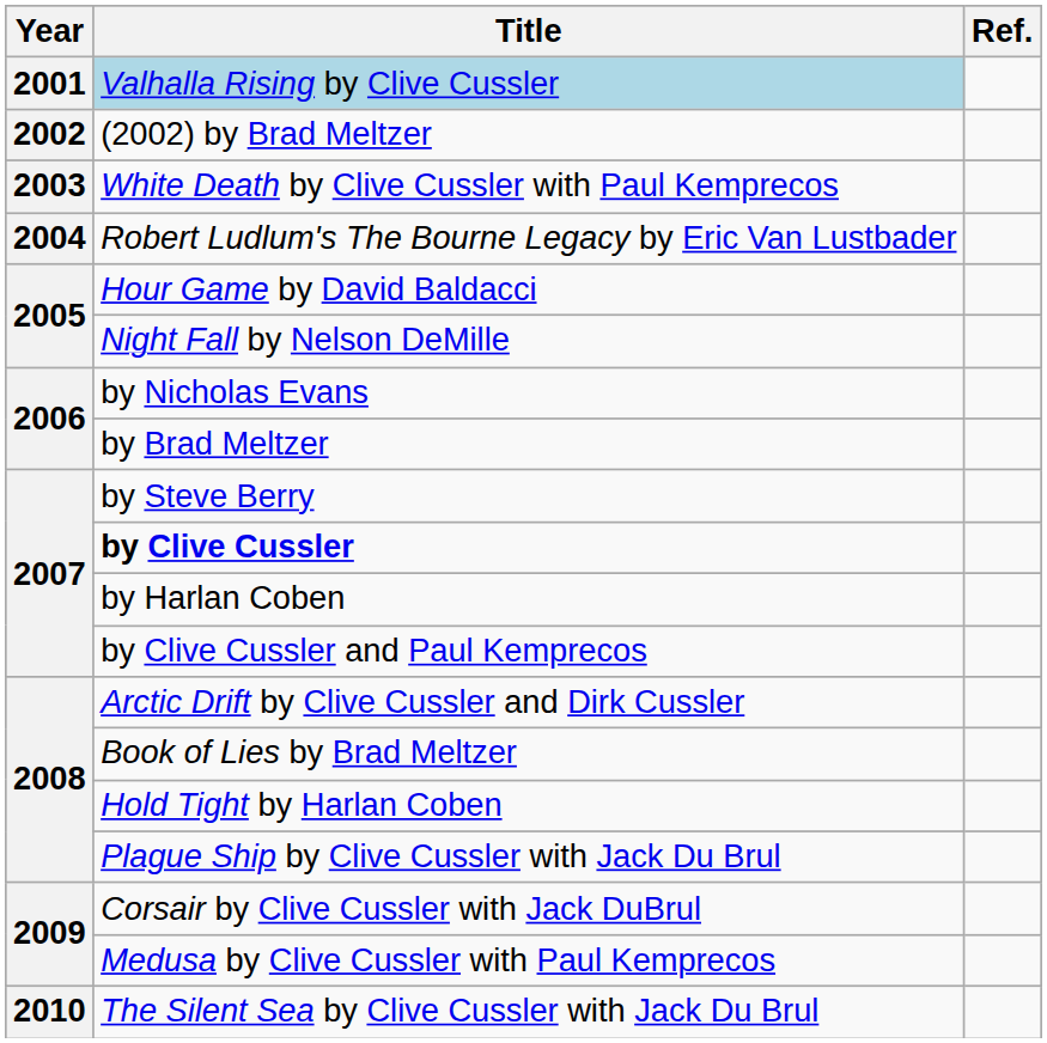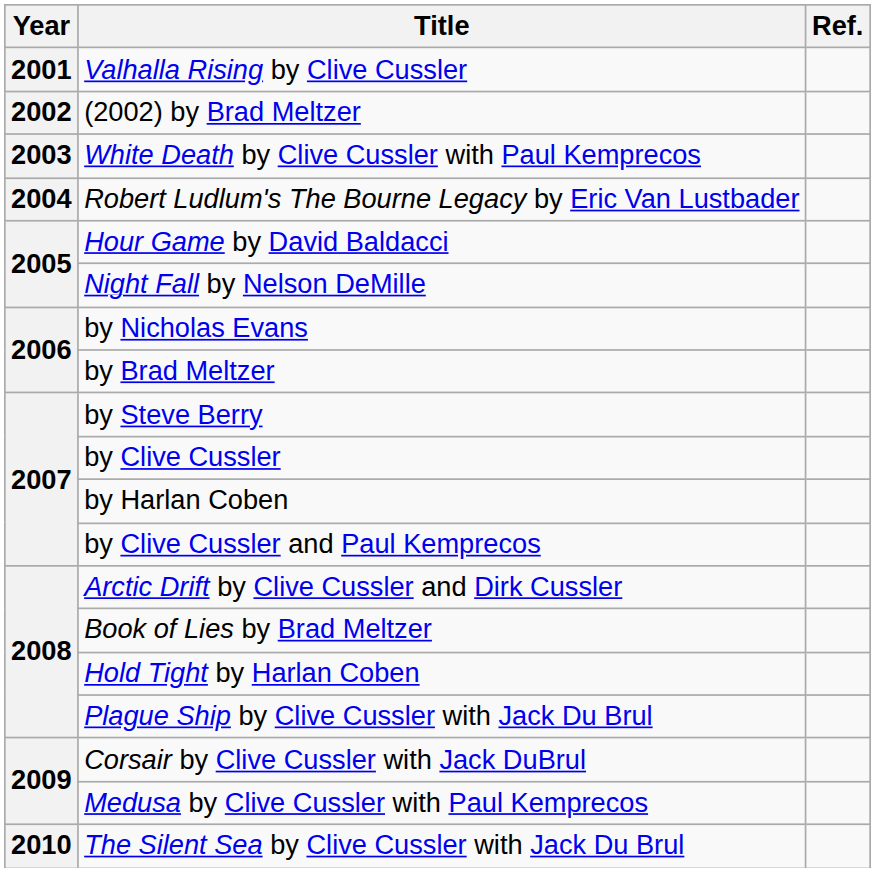Valhalla Rising by Clive Cussler | Title: lightblue background -> no background
by Clive Cussler | Title: bold -> normal
